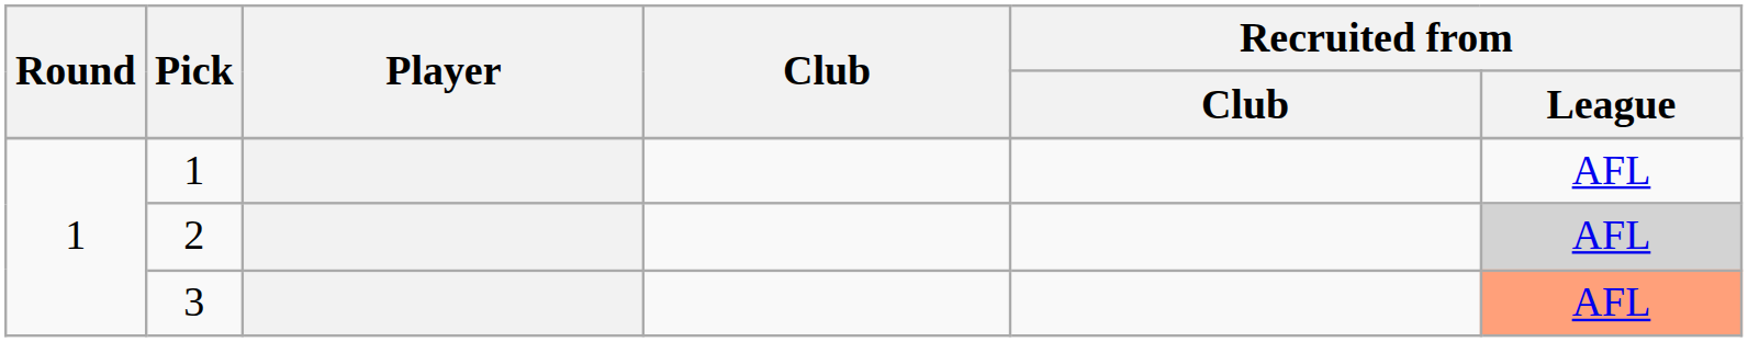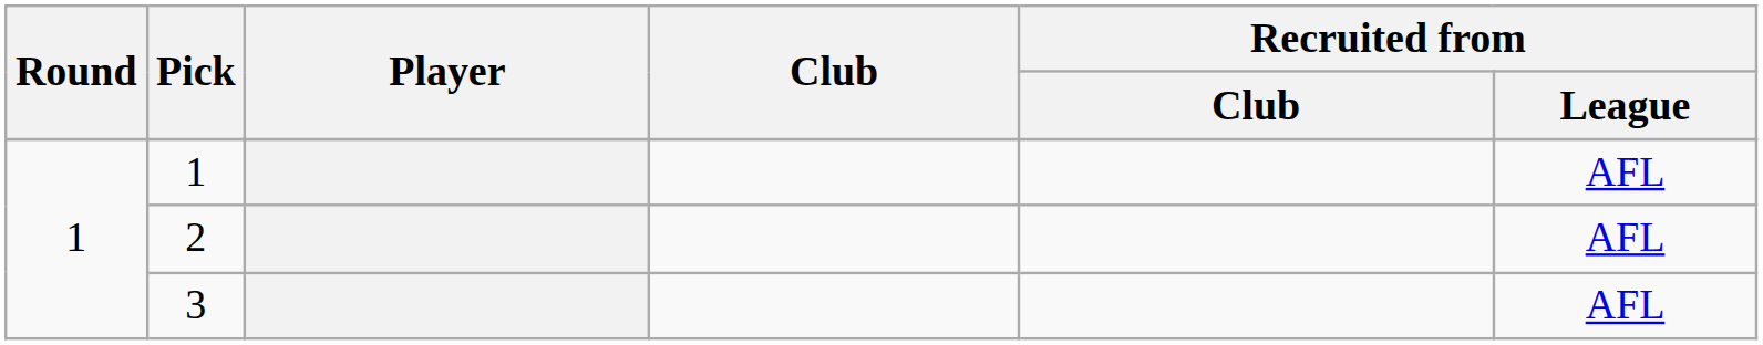2 | Recruited from / League: lightgrey background -> no background
3 | Recruited from / League: lightsalmon background -> no background
